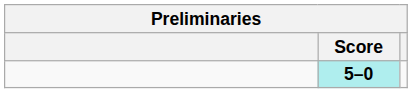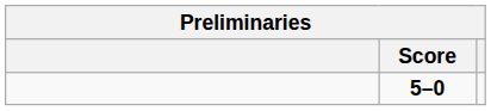row 3 | Score: paleturquoise background -> no background
